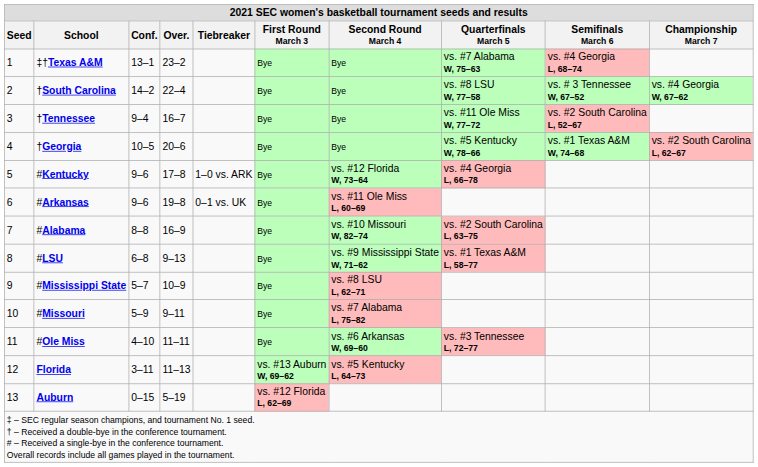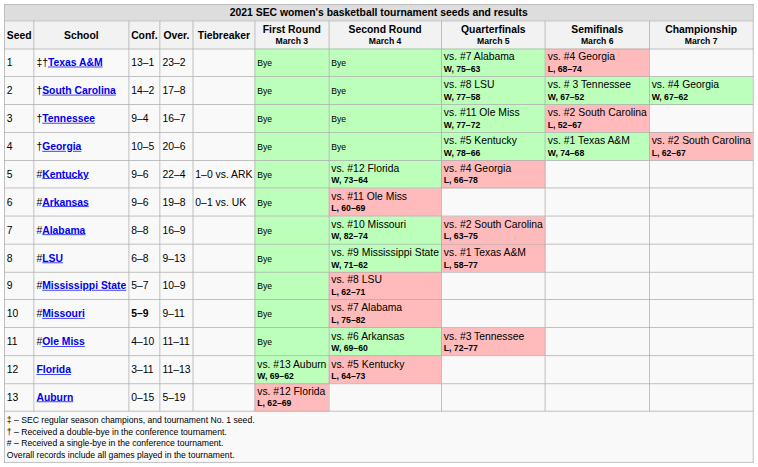†South Carolina | Over.: 22–4 -> 17–8
#Kentucky | Over.: 17–8 -> 22–4
#Missouri | Conf.: normal -> bold
